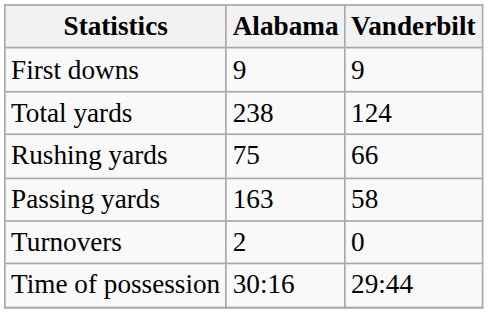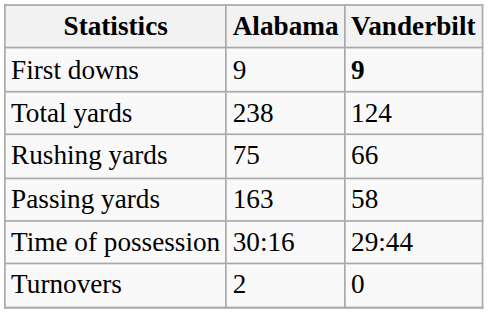First downs | Vanderbilt: normal -> bold
rows swapped: Turnovers <-> Time of possession
